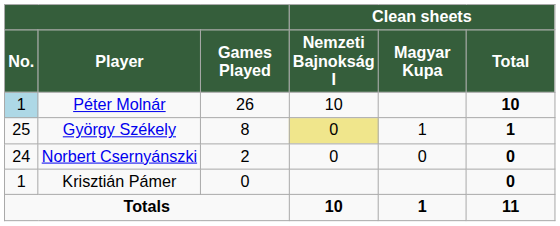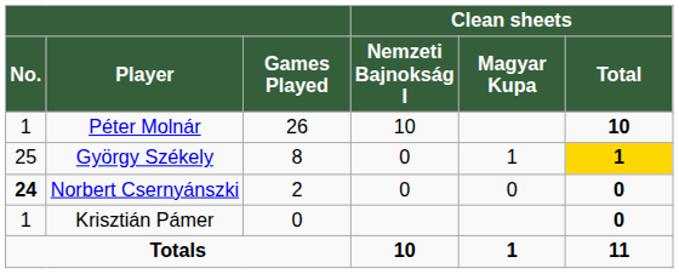Péter Molnár | No.: lightblue background -> no background
György Székely | Clean sheets / Nemzeti Bajnokság I: khaki background -> no background
György Székely | Clean sheets / Total: no background -> gold background
Norbert Csernyánszki | No.: normal -> bold
